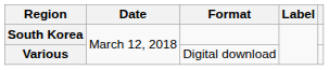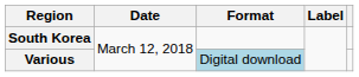Various | Format: no background -> lightblue background
